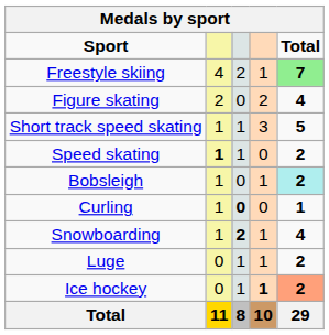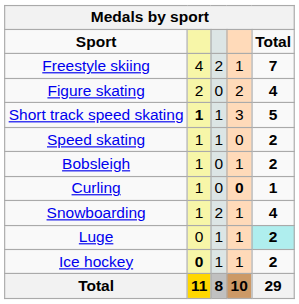Freestyle skiing | Total: lightgreen background -> no background
Short track speed skating | column 2: normal -> bold
Speed skating | column 2: bold -> normal
Bobsleigh | Total: paleturquoise background -> no background
Curling | column 3: bold -> normal
Curling | column 4: normal -> bold
Snowboarding | column 3: bold -> normal
Luge | Total: no background -> paleturquoise background
Ice hockey | column 2: normal -> bold
Ice hockey | column 4: bold -> normal
Ice hockey | Total: lightsalmon background -> no background
